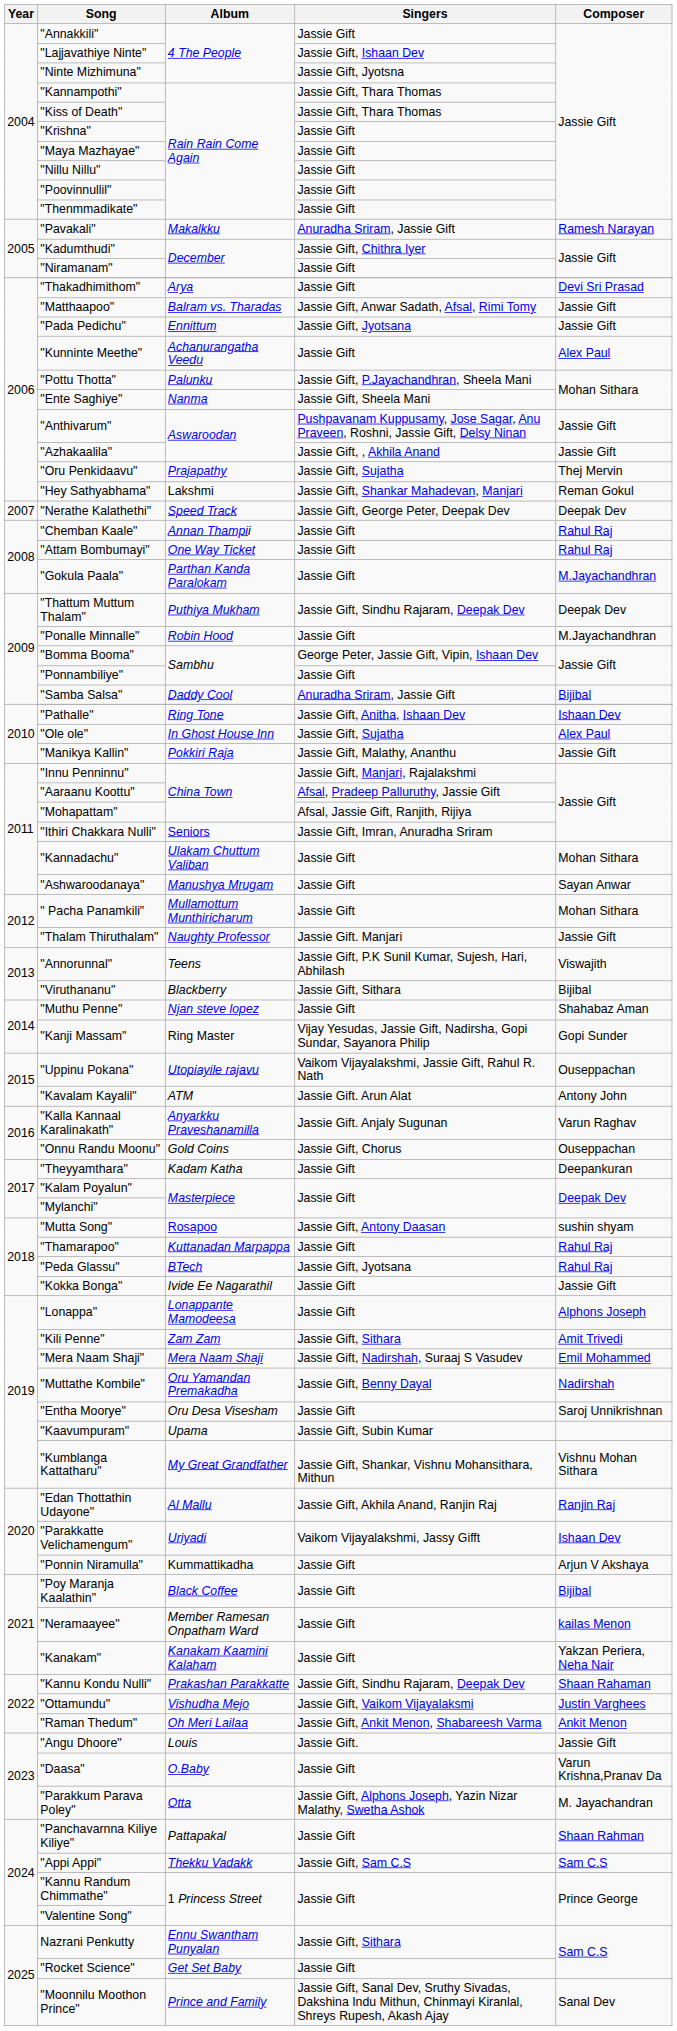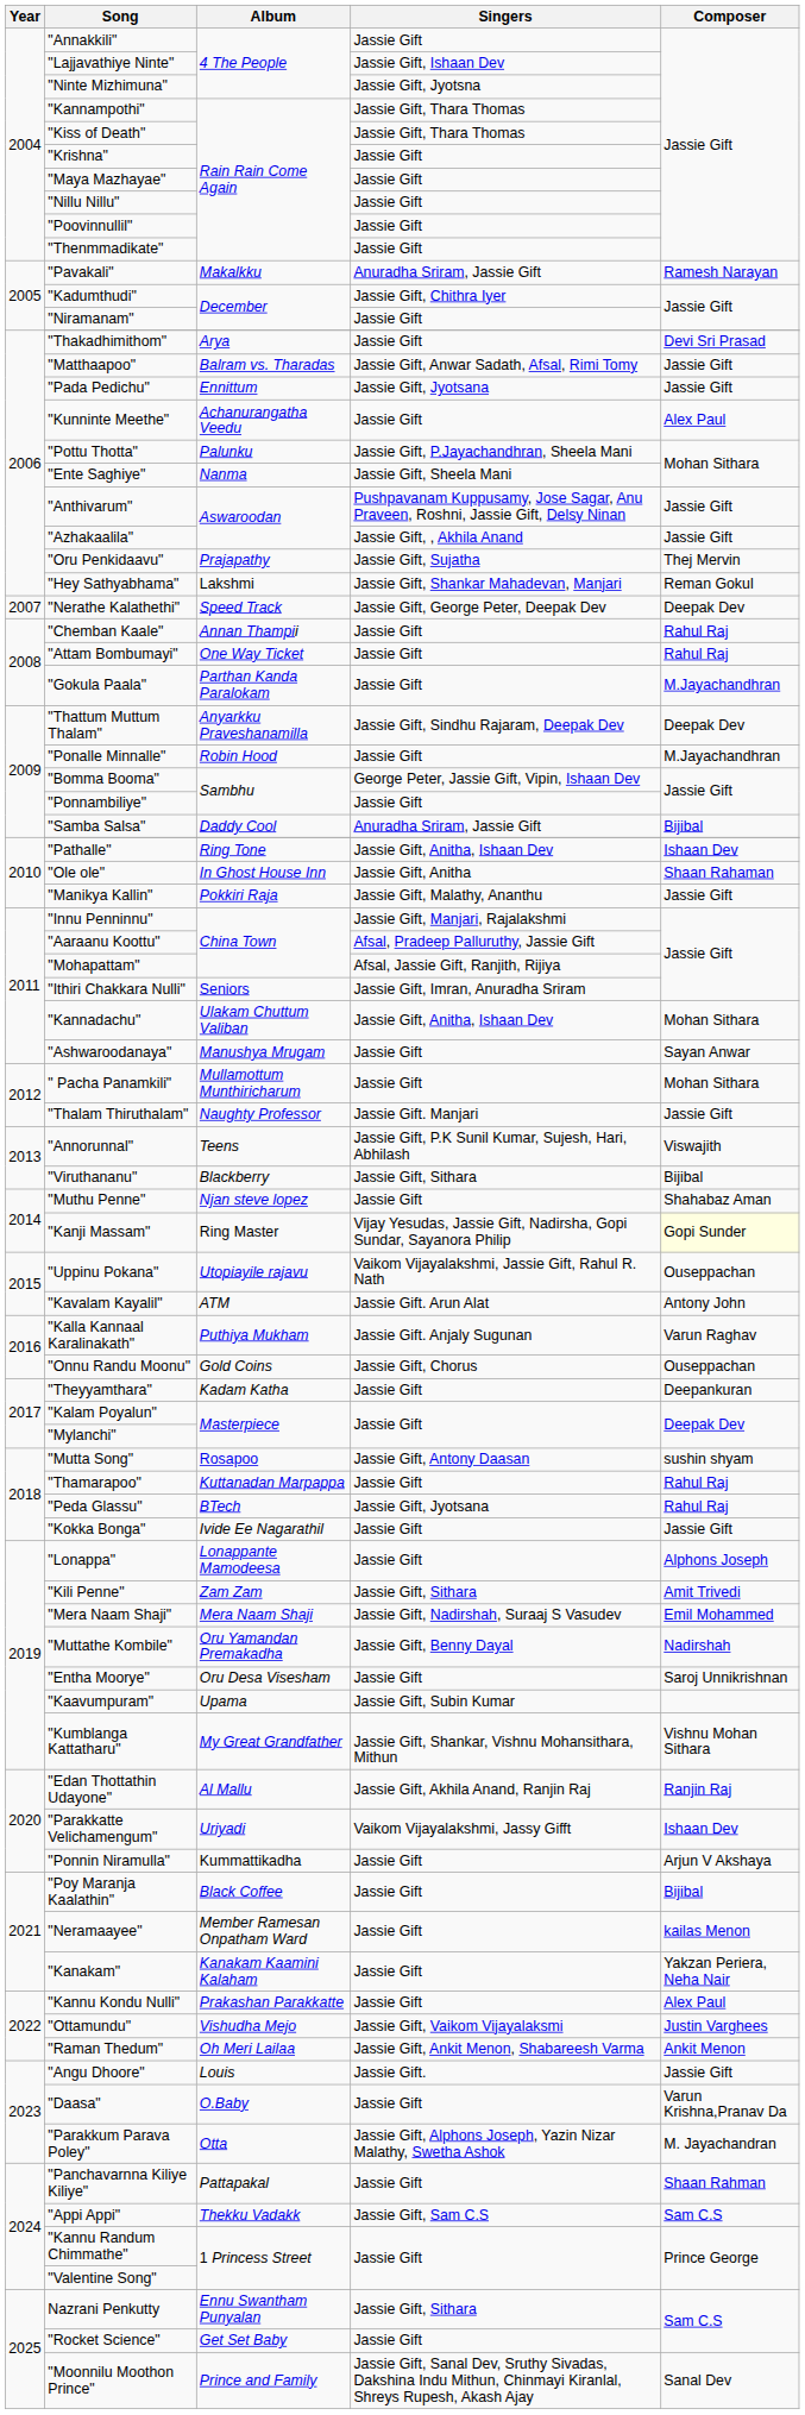"Thattum Muttum Thalam" | Album: Puthiya Mukham -> Anyarkku Praveshanamilla
"Ole ole" | Singers: Jassie Gift, Sujatha -> Jassie Gift, Anitha
"Ole ole" | Composer: Alex Paul -> Shaan Rahaman
"Kannadachu" | Singers: Jassie Gift -> Jassie Gift, Anitha, Ishaan Dev
"Kanji Massam" | Composer: no background -> lightyellow background
"Kalla Kannaal Karalinakath" | Album: Anyarkku Praveshanamilla -> Puthiya Mukham
"Kannu Kondu Nulli" | Singers: Jassie Gift, Sindhu Rajaram, Deepak Dev -> Jassie Gift
"Kannu Kondu Nulli" | Composer: Shaan Rahaman -> Alex Paul
